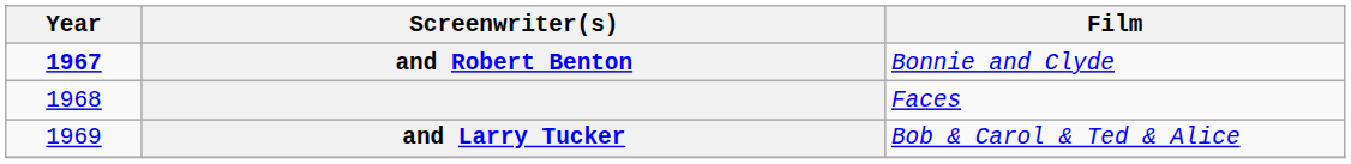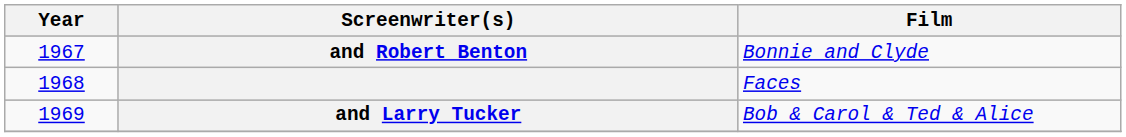and Robert Benton | Year: bold -> normal
